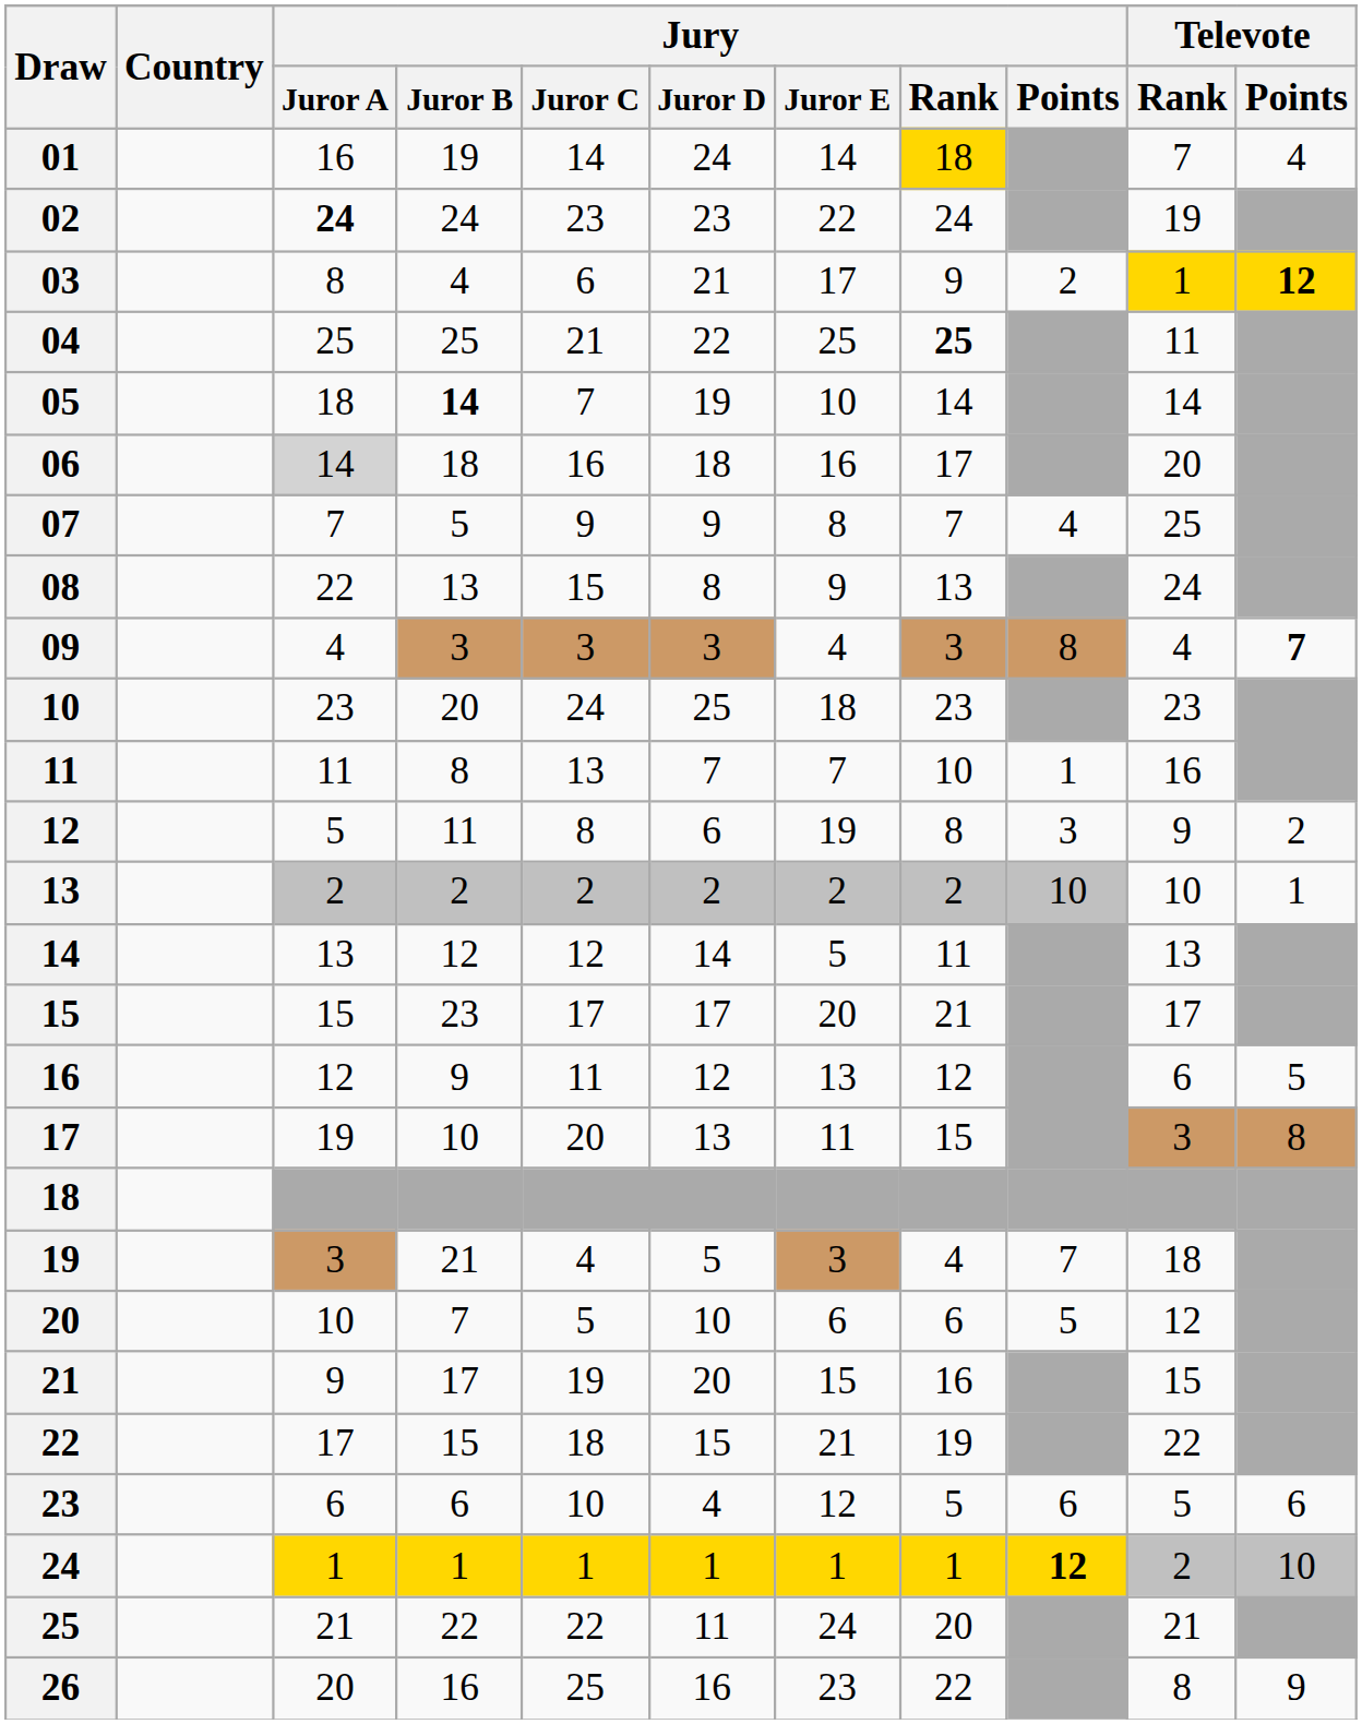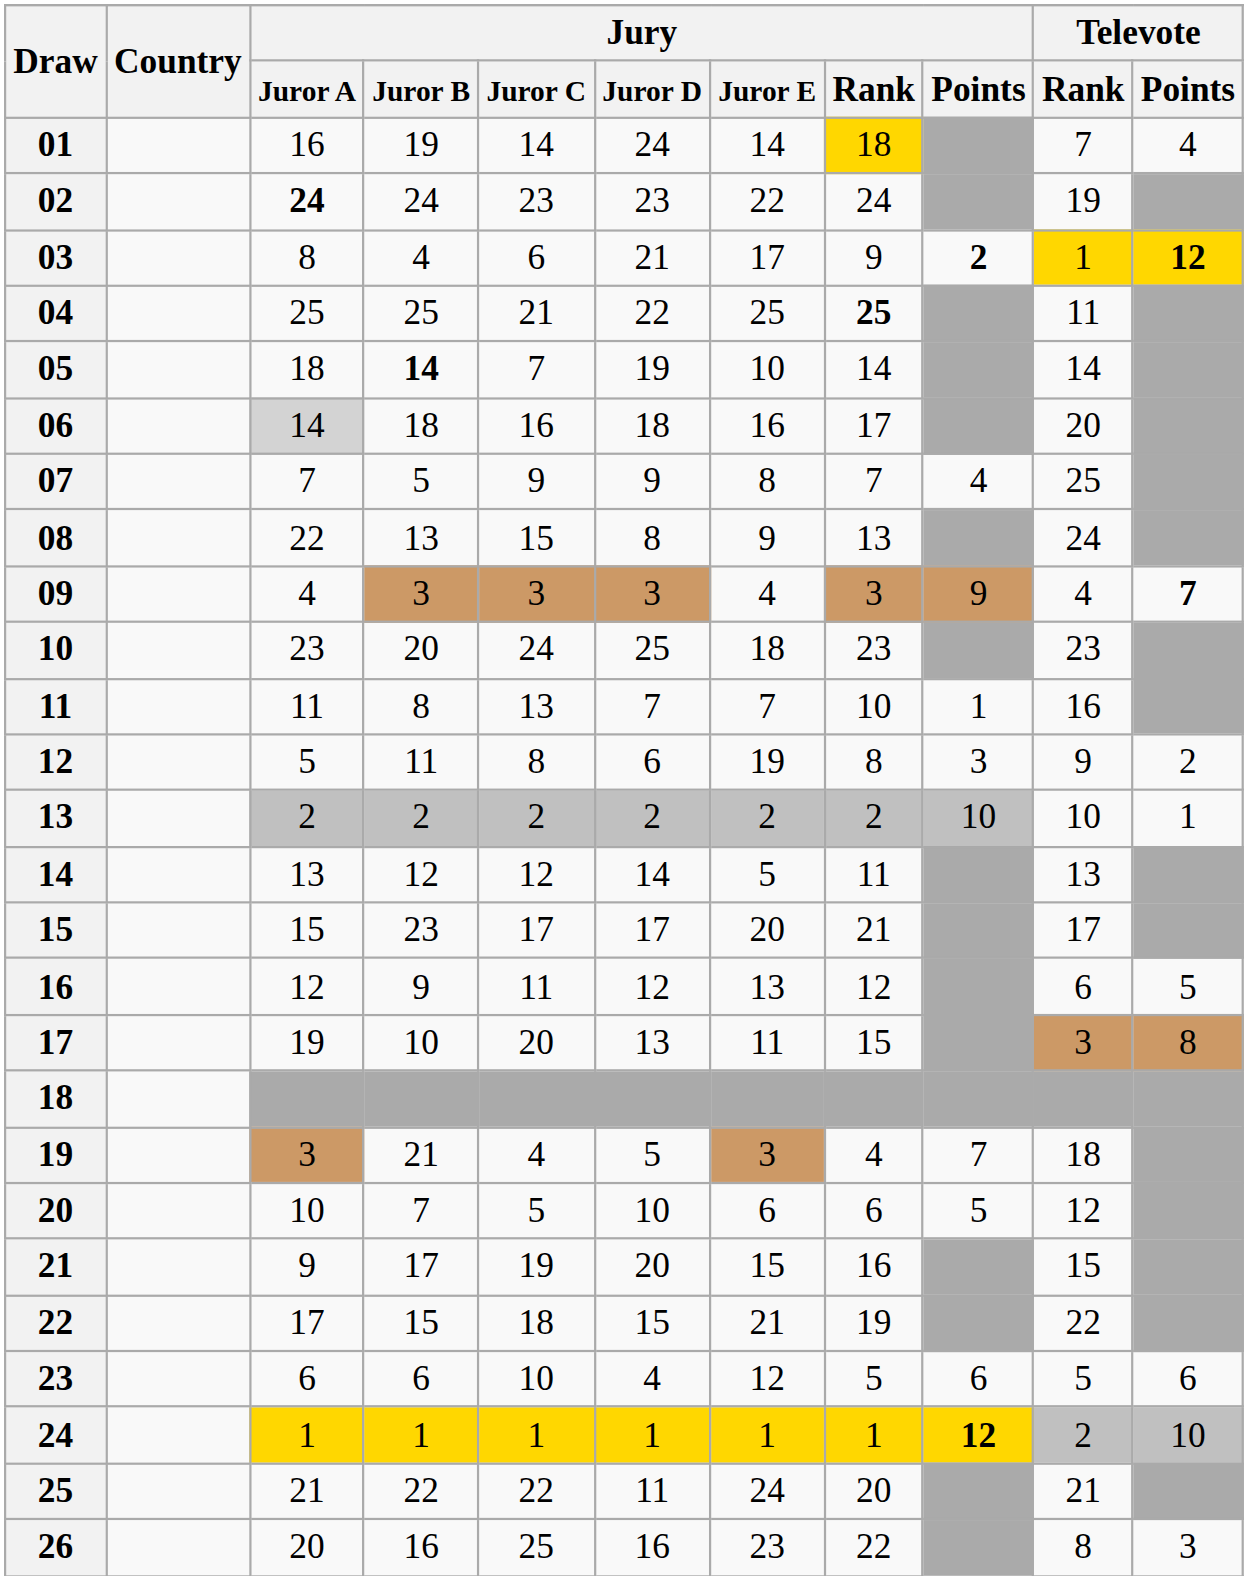03 | Jury / Points: normal -> bold
09 | Jury / Points: 8 -> 9
26 | Televote / Points: 9 -> 3
